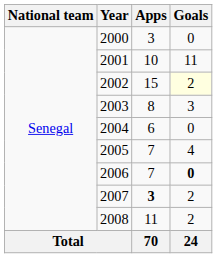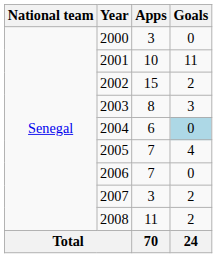2002 | Goals: lightyellow background -> no background
2004 | Goals: no background -> lightblue background
2006 | Goals: bold -> normal
2007 | Apps: bold -> normal
